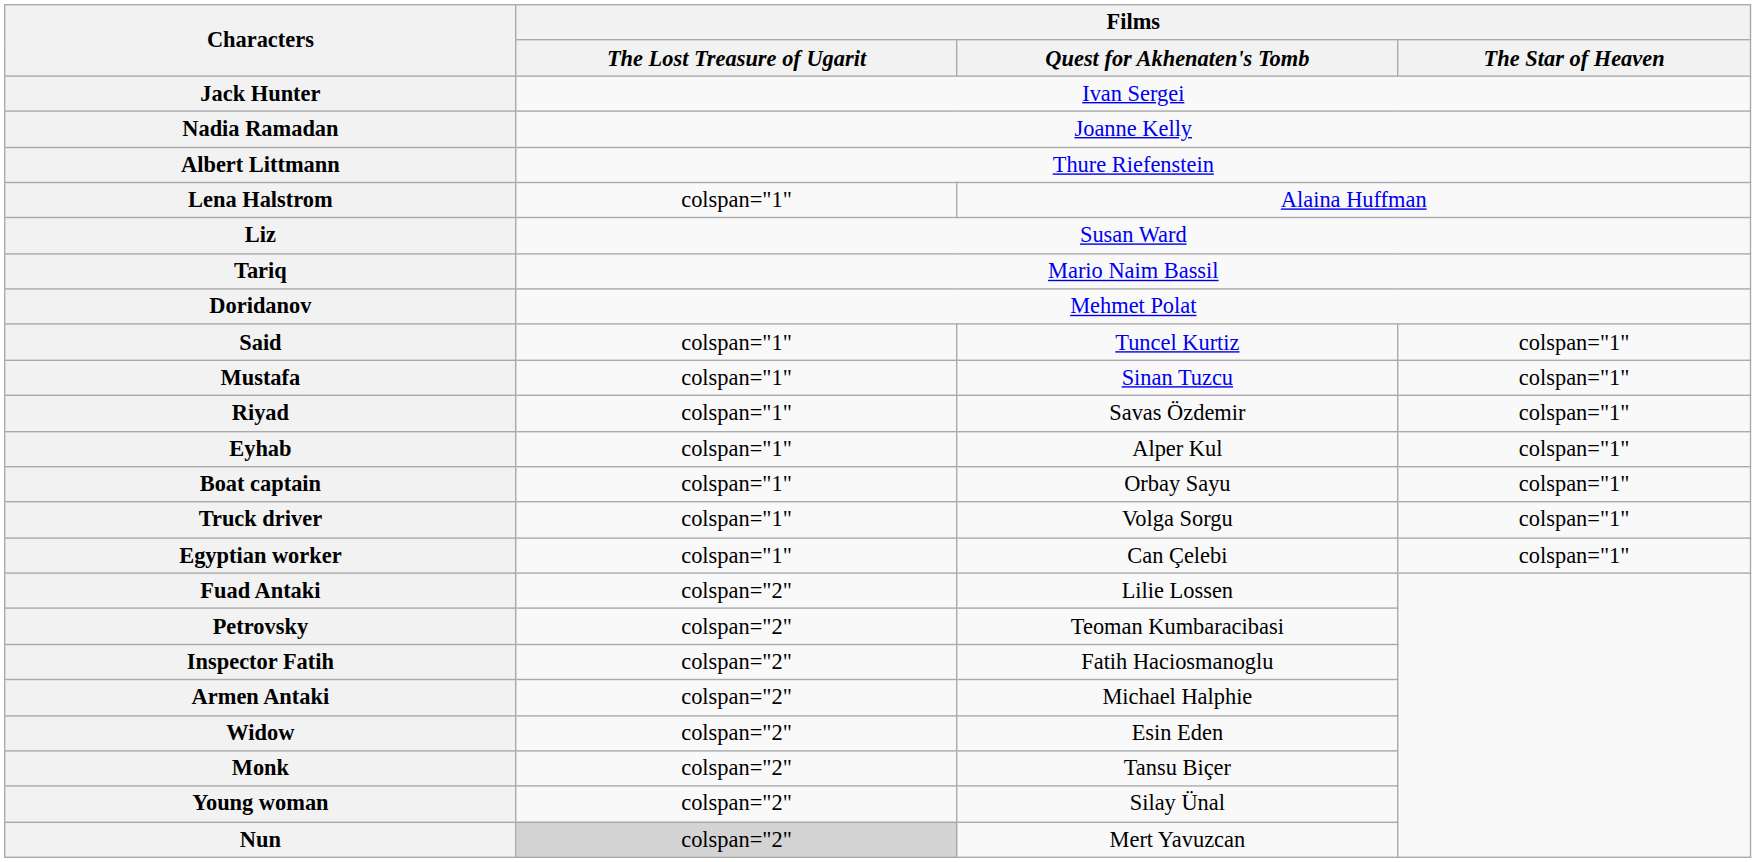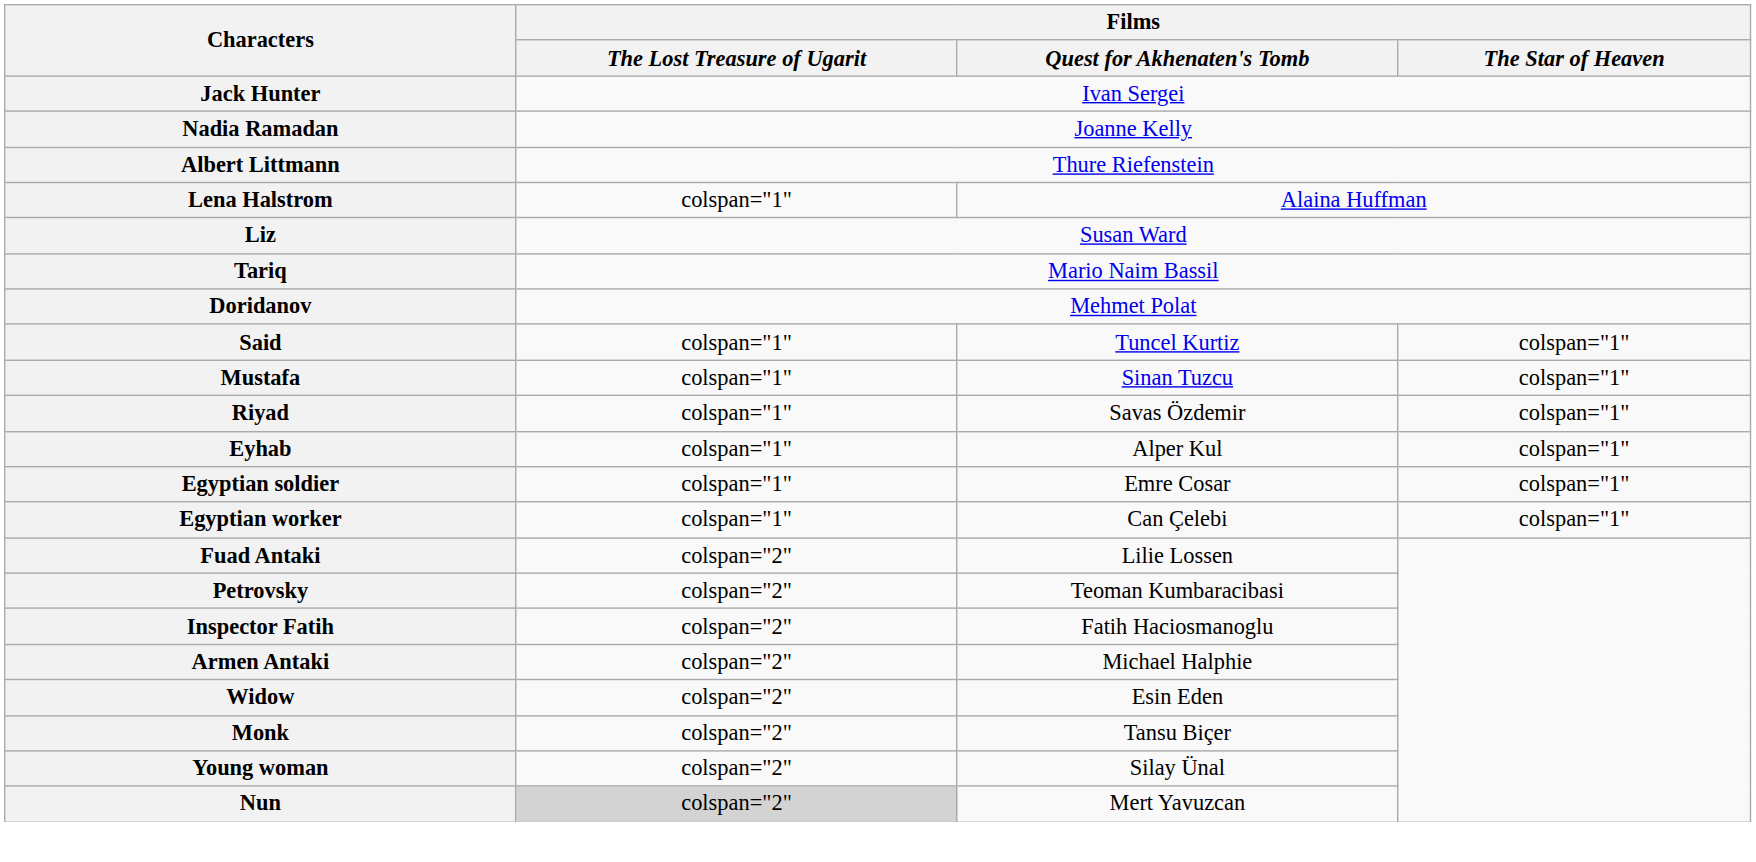- row: Boat captain | colspan="1" | Orbay Sayu | colspan="1"
- row: Truck driver | colspan="1" | Volga Sorgu | colspan="1"
+ row: Egyptian soldier | colspan="1" | Emre Cosar | colspan="1"
